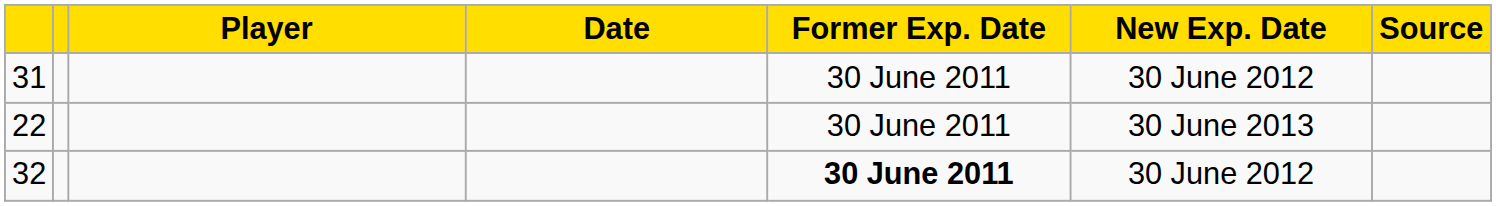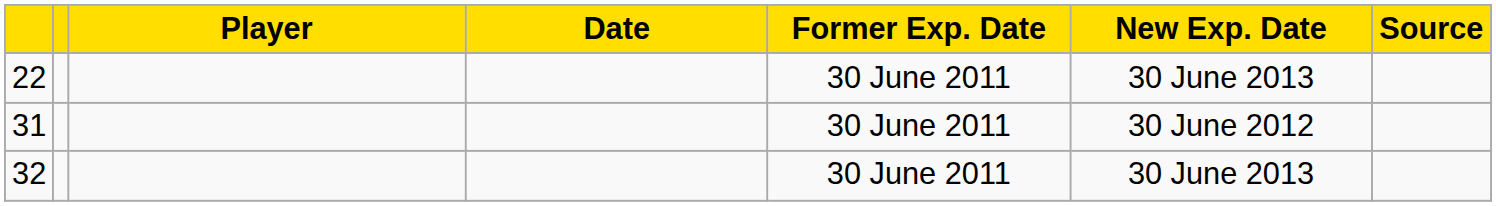rows swapped: 22 <-> 31
32 | Former Exp. Date: bold -> normal
32 | New Exp. Date: 30 June 2012 -> 30 June 2013
